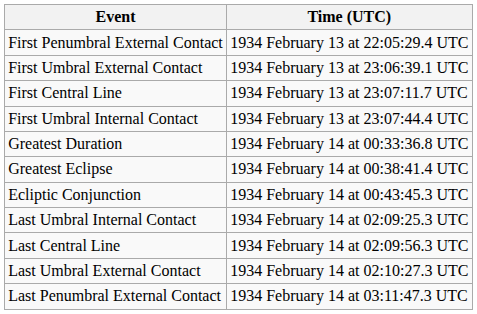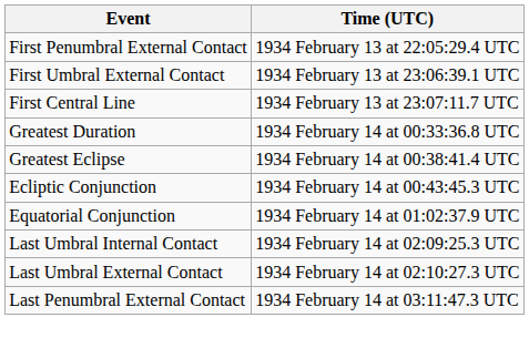- row: First Umbral Internal Contact | 1934 February 13 at 23:07:44.4 UTC
+ row: Equatorial Conjunction | 1934 February 14 at 01:02:37.9 UTC
- row: Last Central Line | 1934 February 14 at 02:09:56.3 UTC
